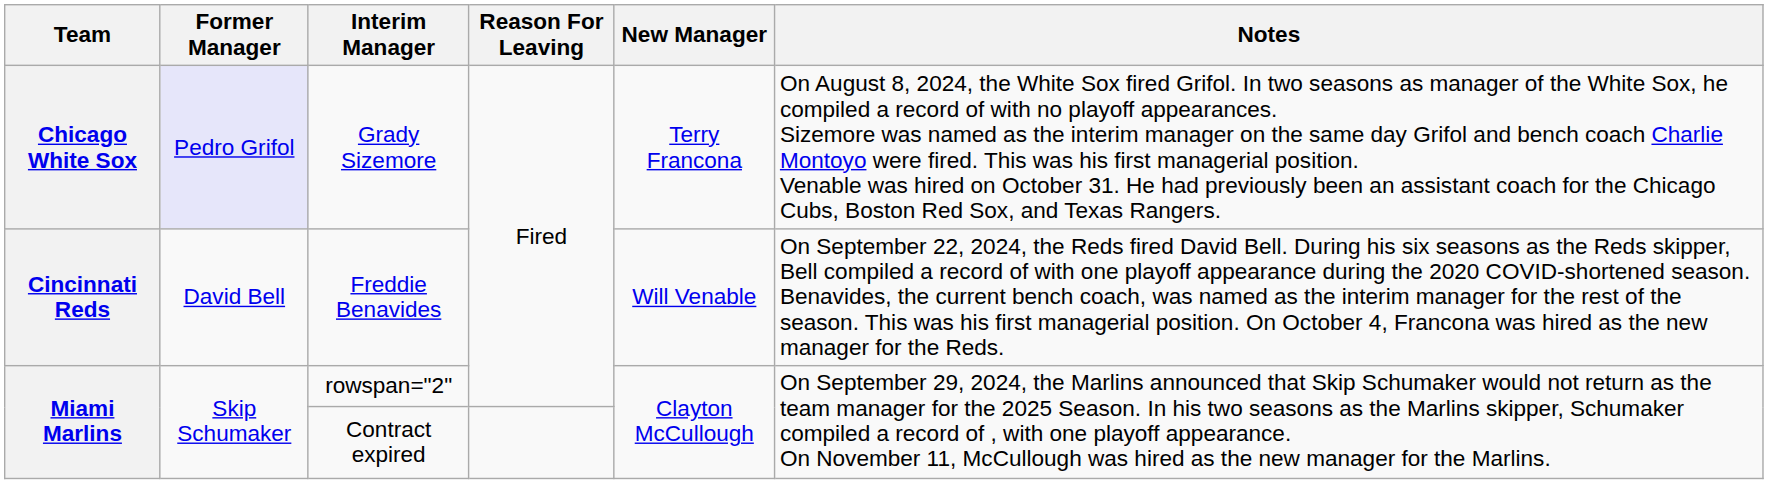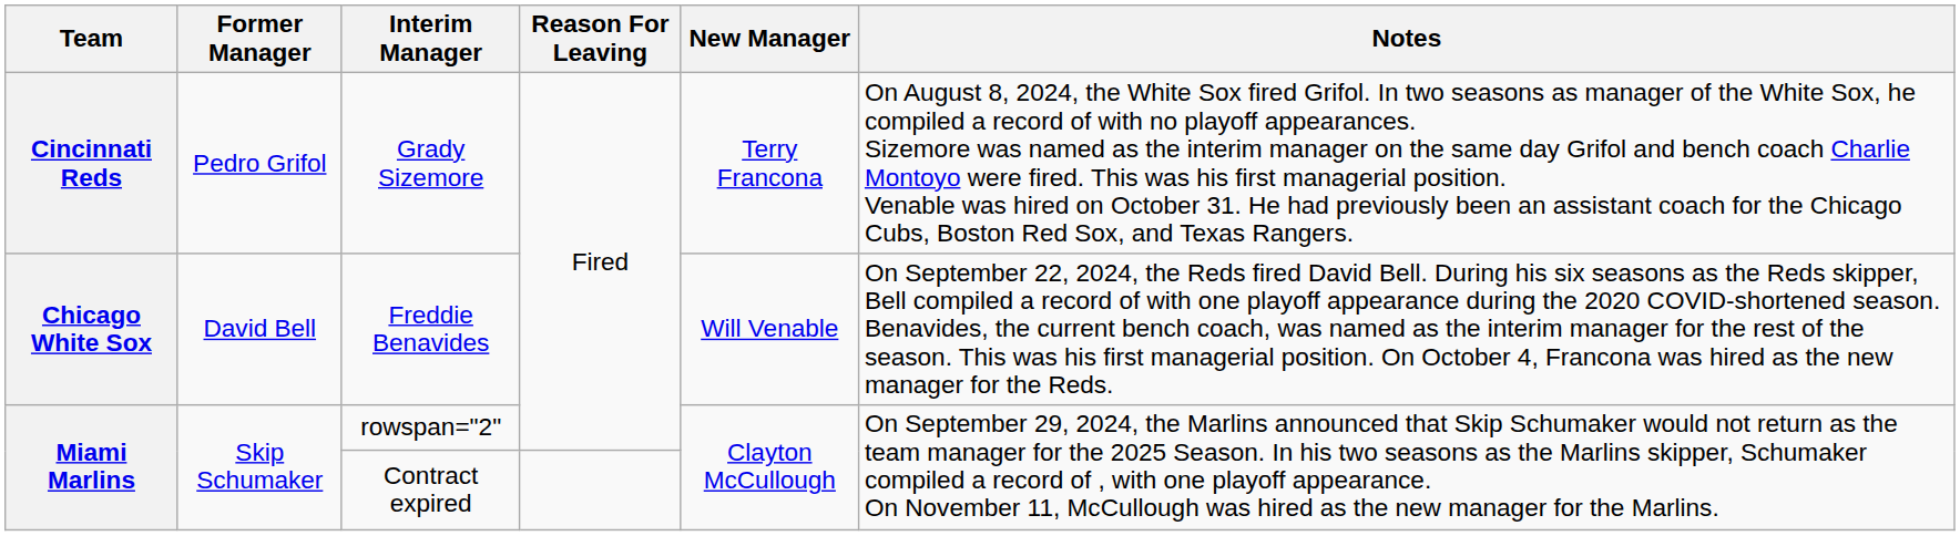Grady Sizemore | Team: Chicago White Sox -> Cincinnati Reds
Grady Sizemore | Former Manager: lavender background -> no background
Freddie Benavides | Team: Cincinnati Reds -> Chicago White Sox
